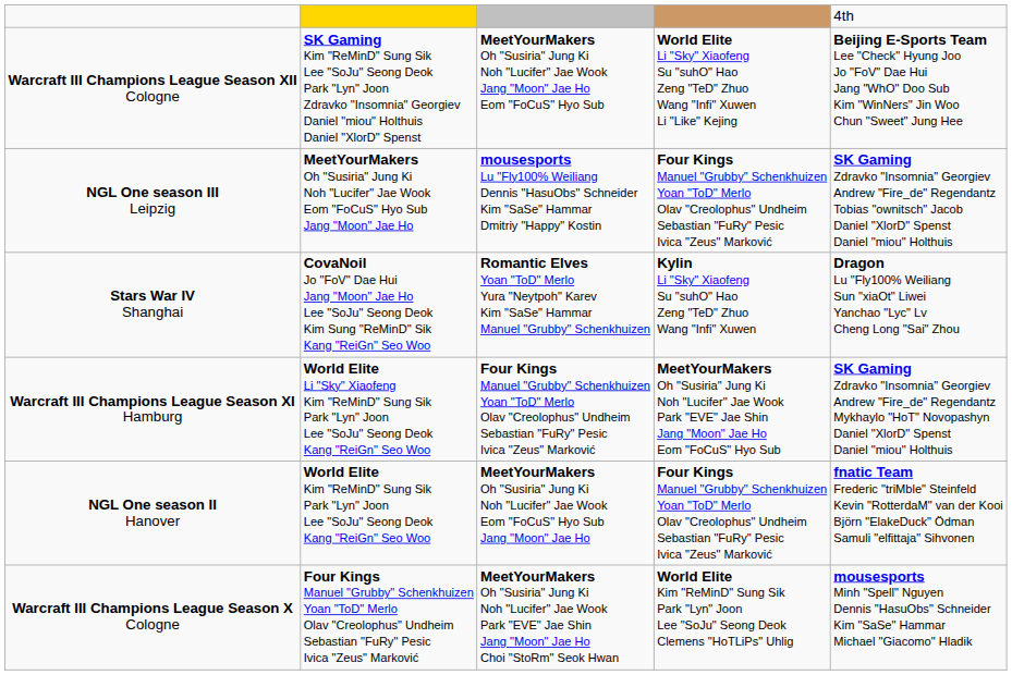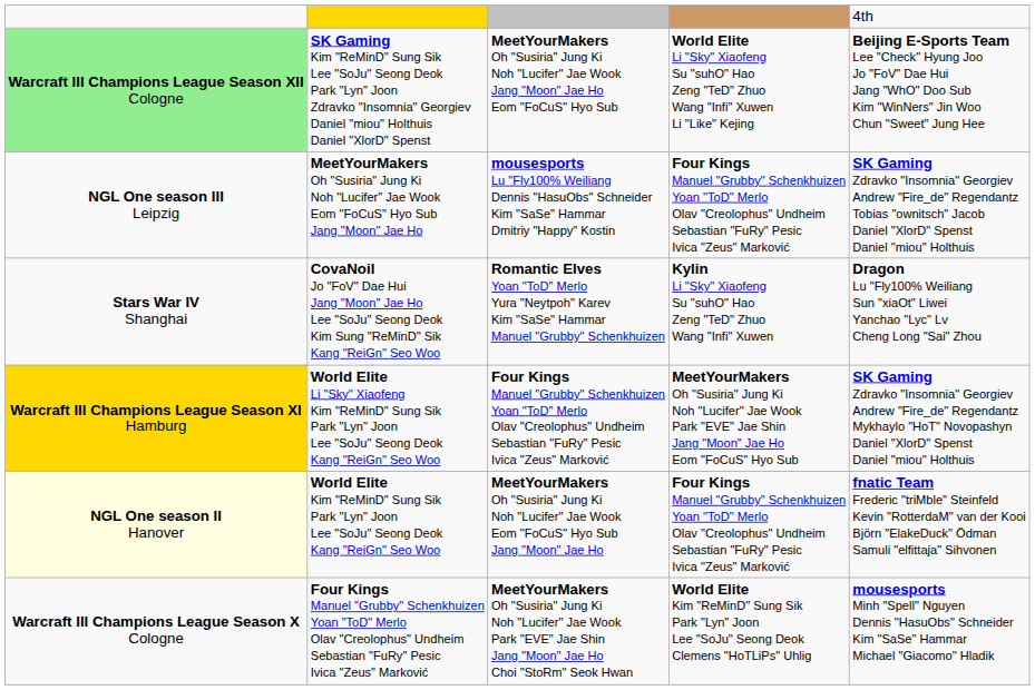Warcraft III Champions League Season XII Cologne | column 1: no background -> lightgreen background
Warcraft III Champions League Season XI Hamburg | column 1: no background -> gold background
NGL One season II Hanover | column 1: no background -> lightyellow background
